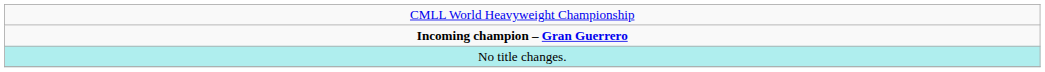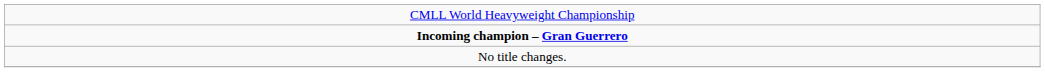No title changes. | column 1: paleturquoise background -> no background
